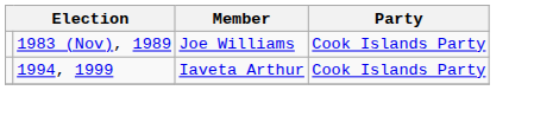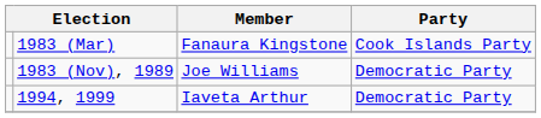+ row: 1983 (Mar) | Fanaura Kingstone | Cook Islands Party
1983 (Nov), 1989 | Party: Cook Islands Party -> Democratic Party
1994, 1999 | Party: Cook Islands Party -> Democratic Party
